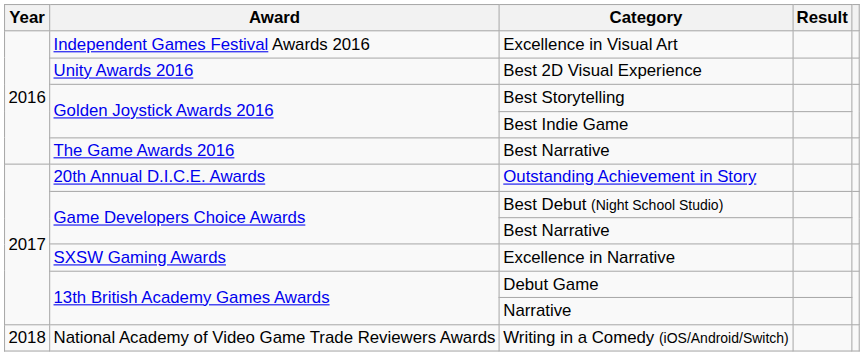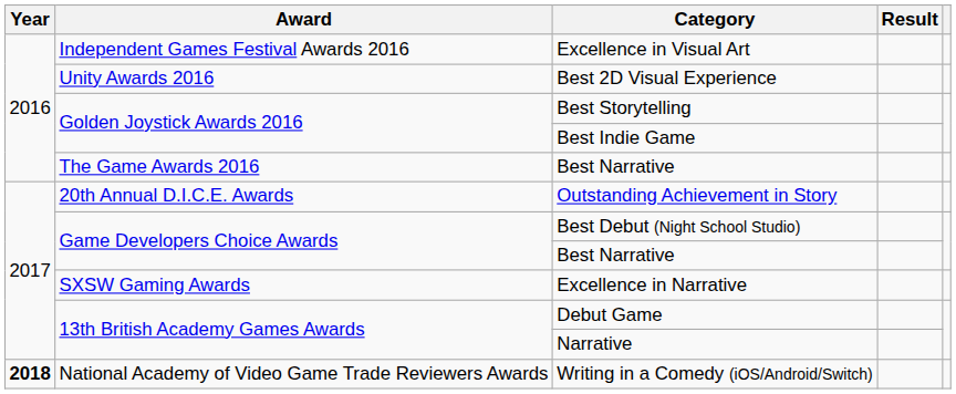Writing in a Comedy (iOS/Android/Switch) | Year: normal -> bold
